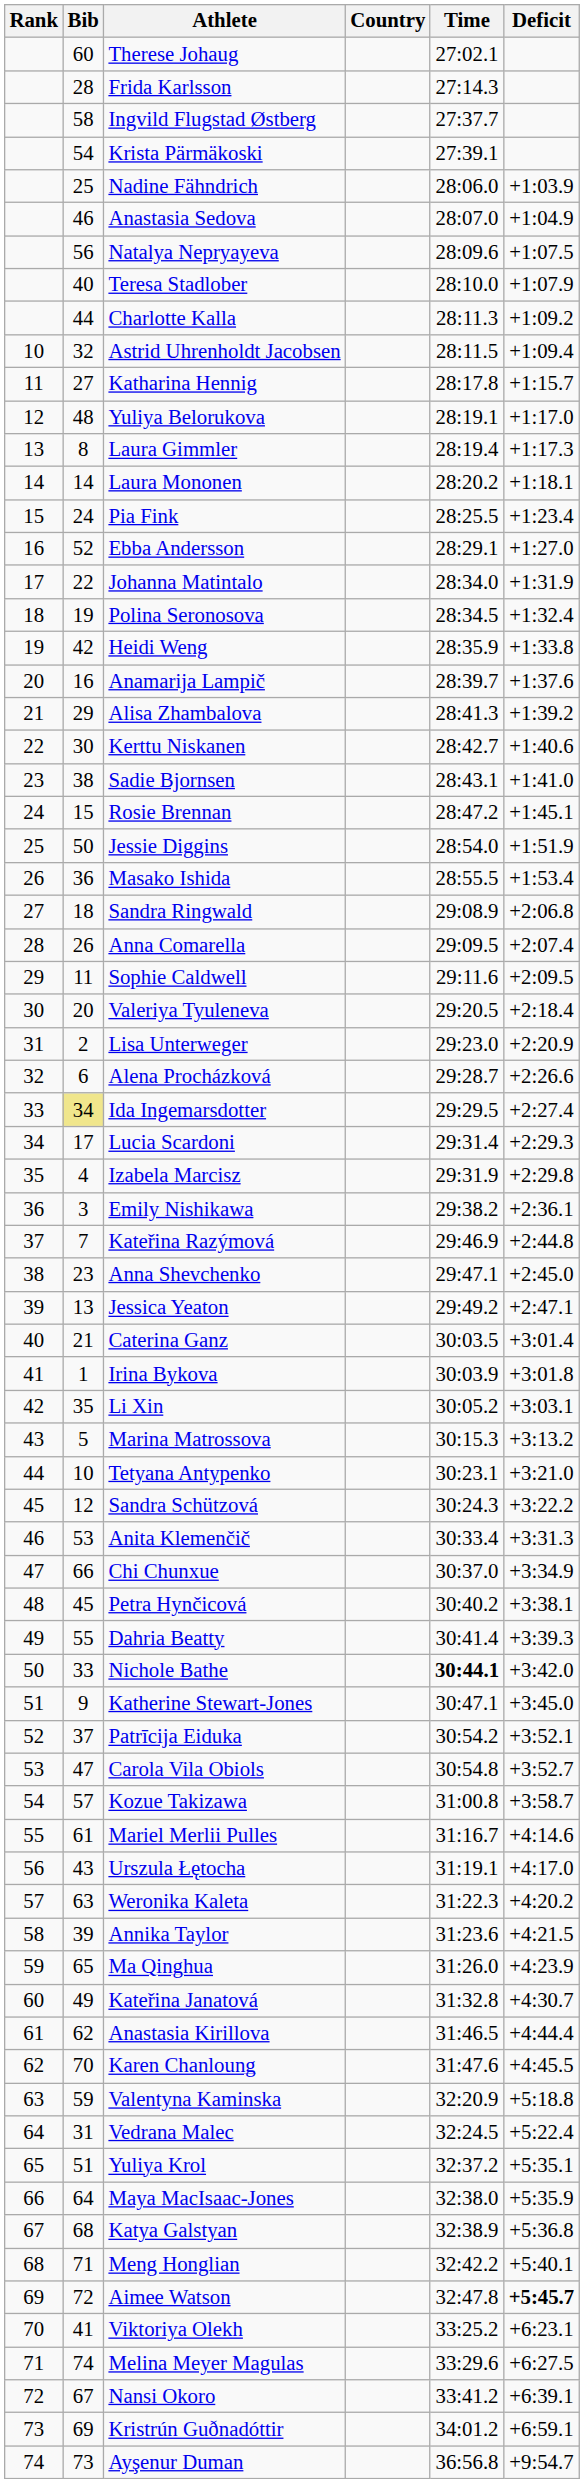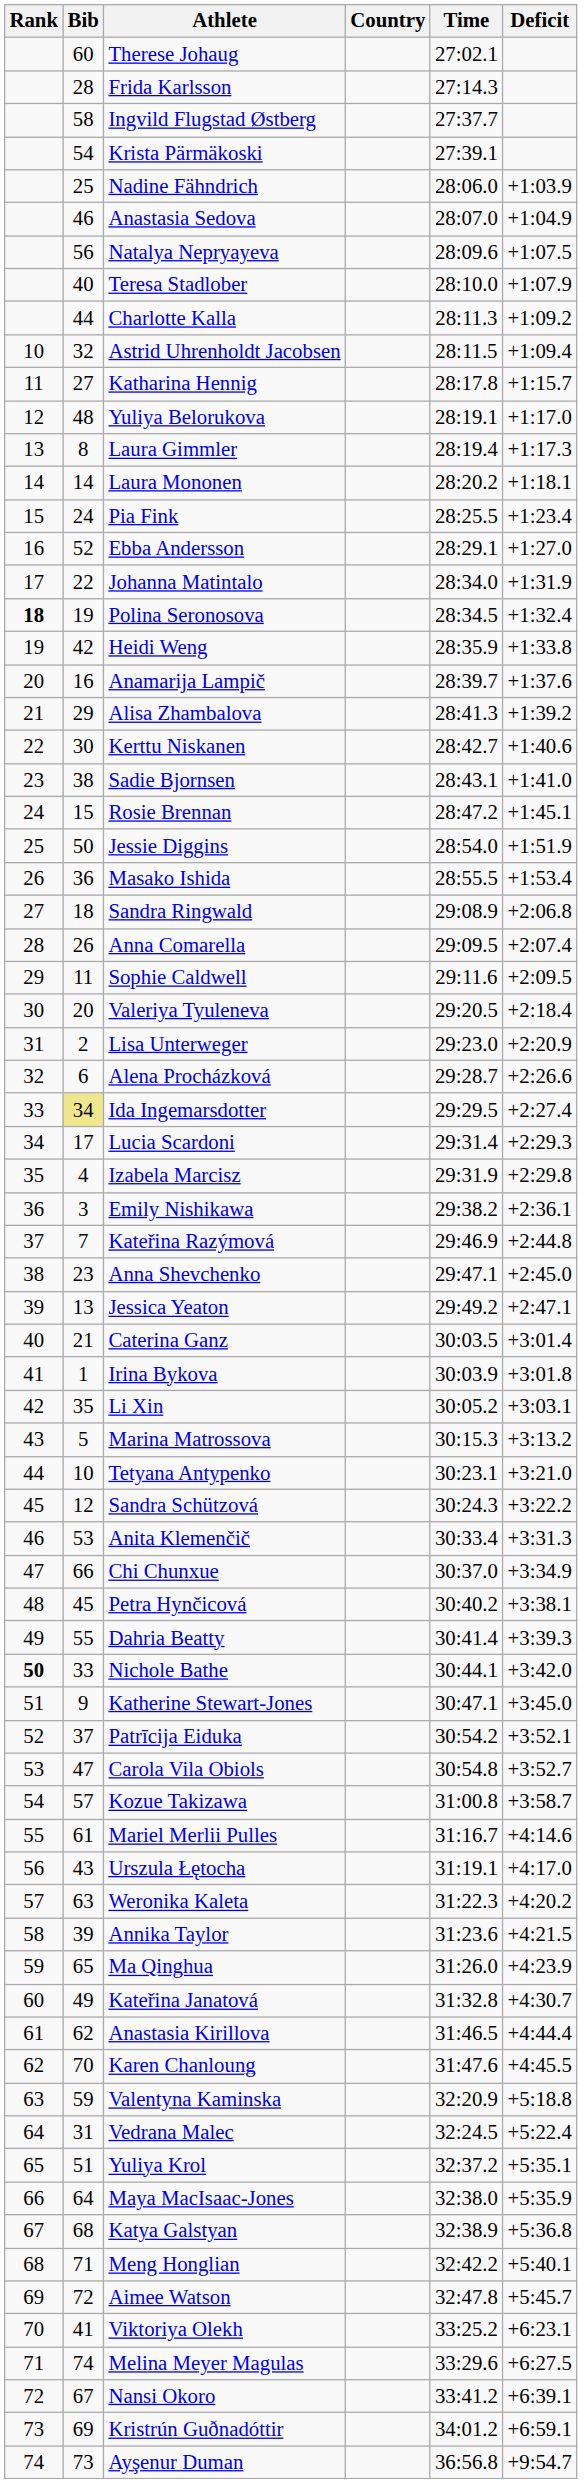Polina Seronosova | Rank: normal -> bold
Nichole Bathe | Rank: normal -> bold
Nichole Bathe | Time: bold -> normal
Aimee Watson | Deficit: bold -> normal
